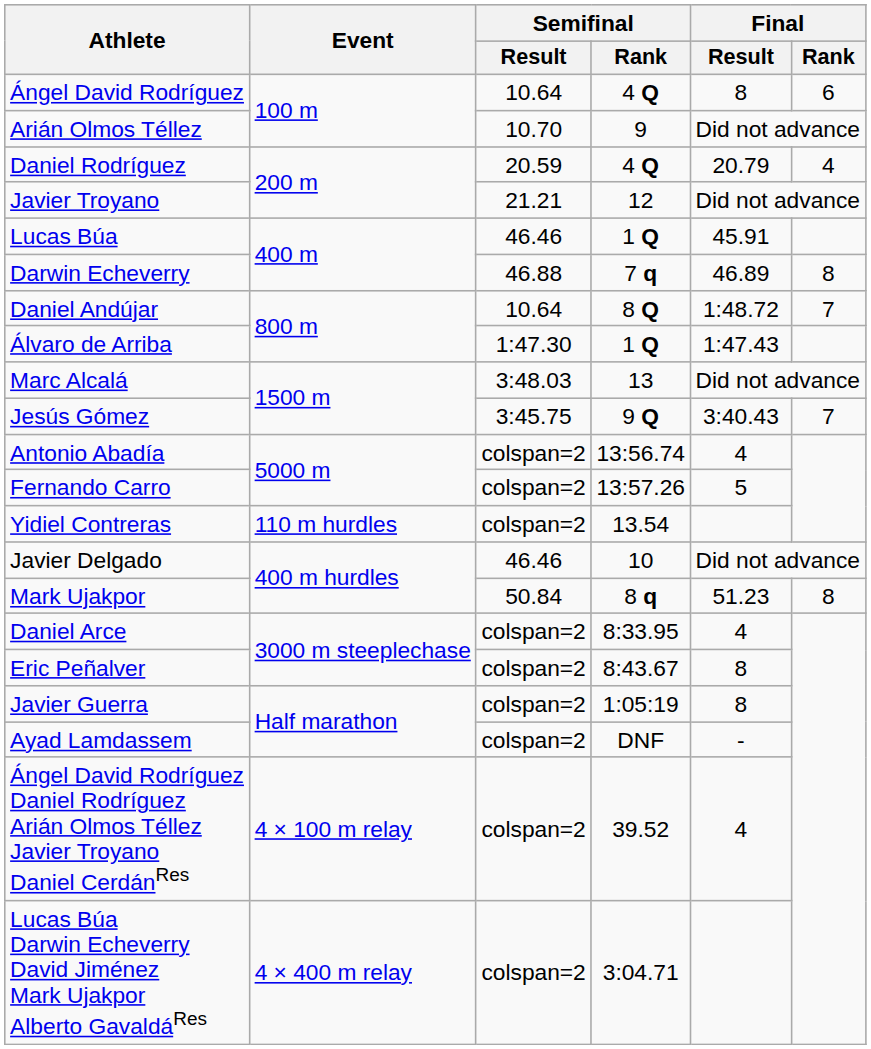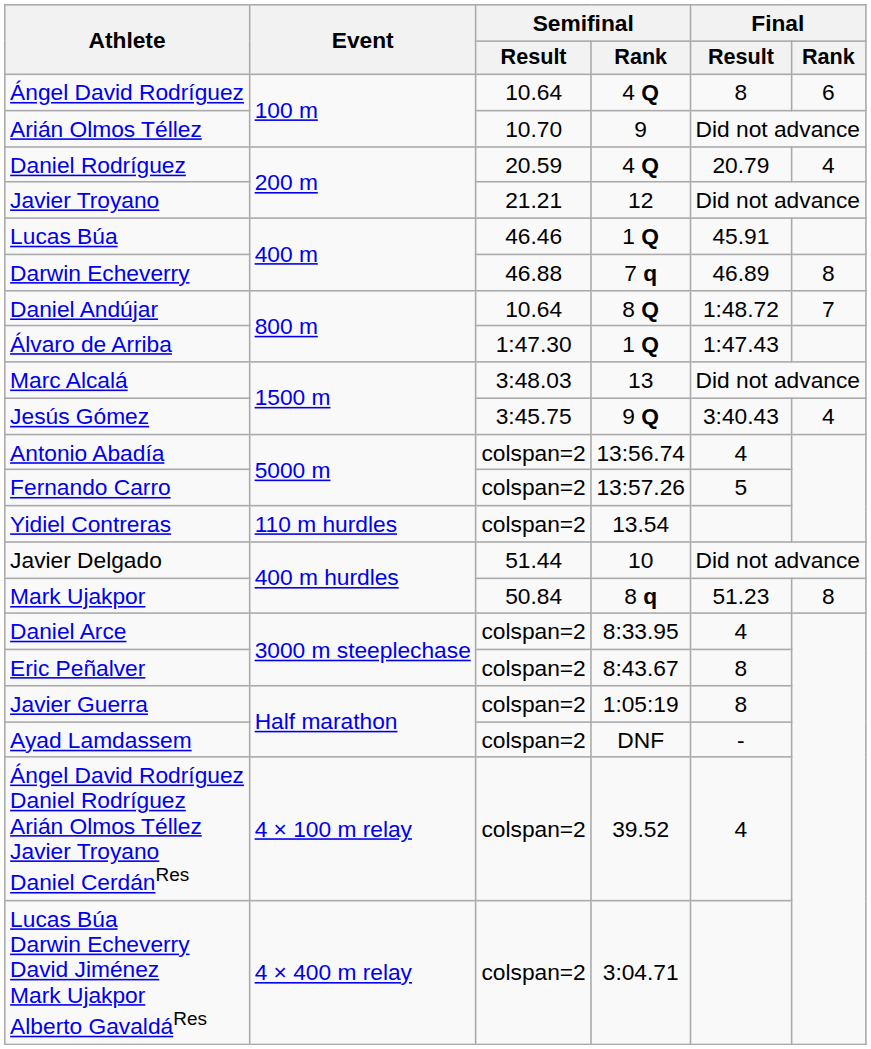Jesús Gómez | Final / Rank: 7 -> 4
Javier Delgado | Semifinal / Result: 46.46 -> 51.44
